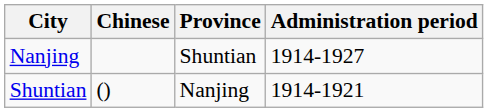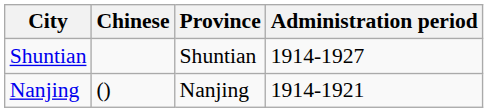row 2 | City: Nanjing -> Shuntian
row 3 | City: Shuntian -> Nanjing
